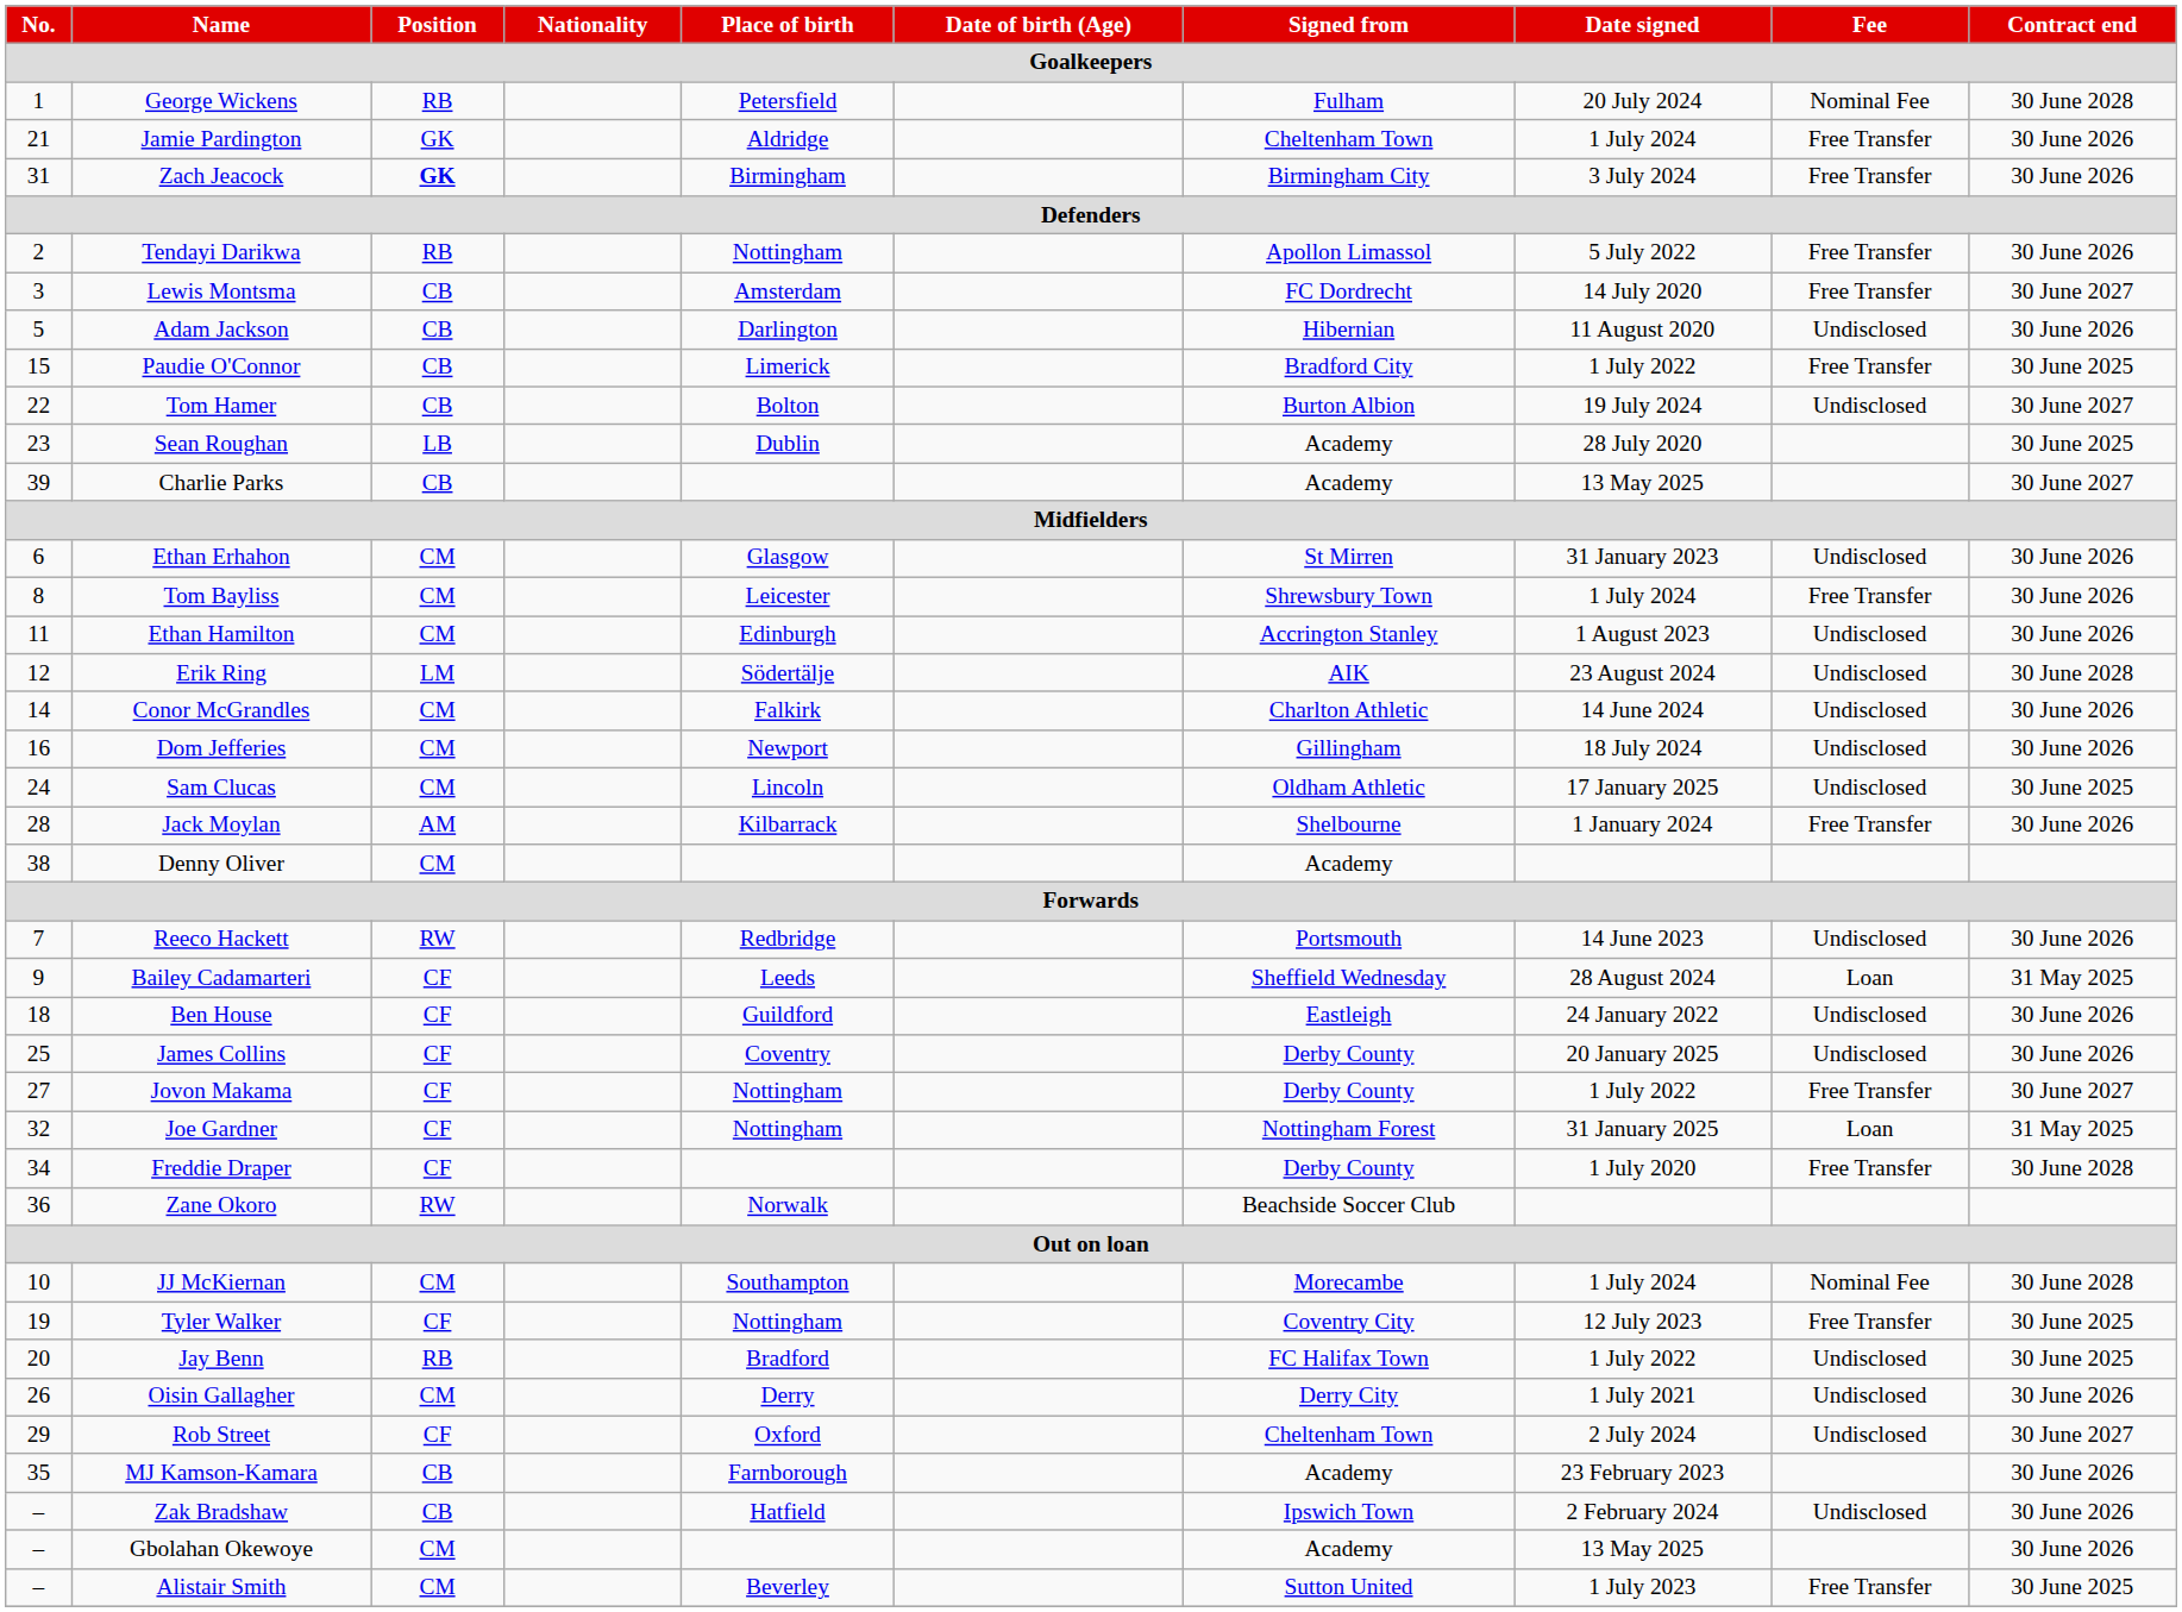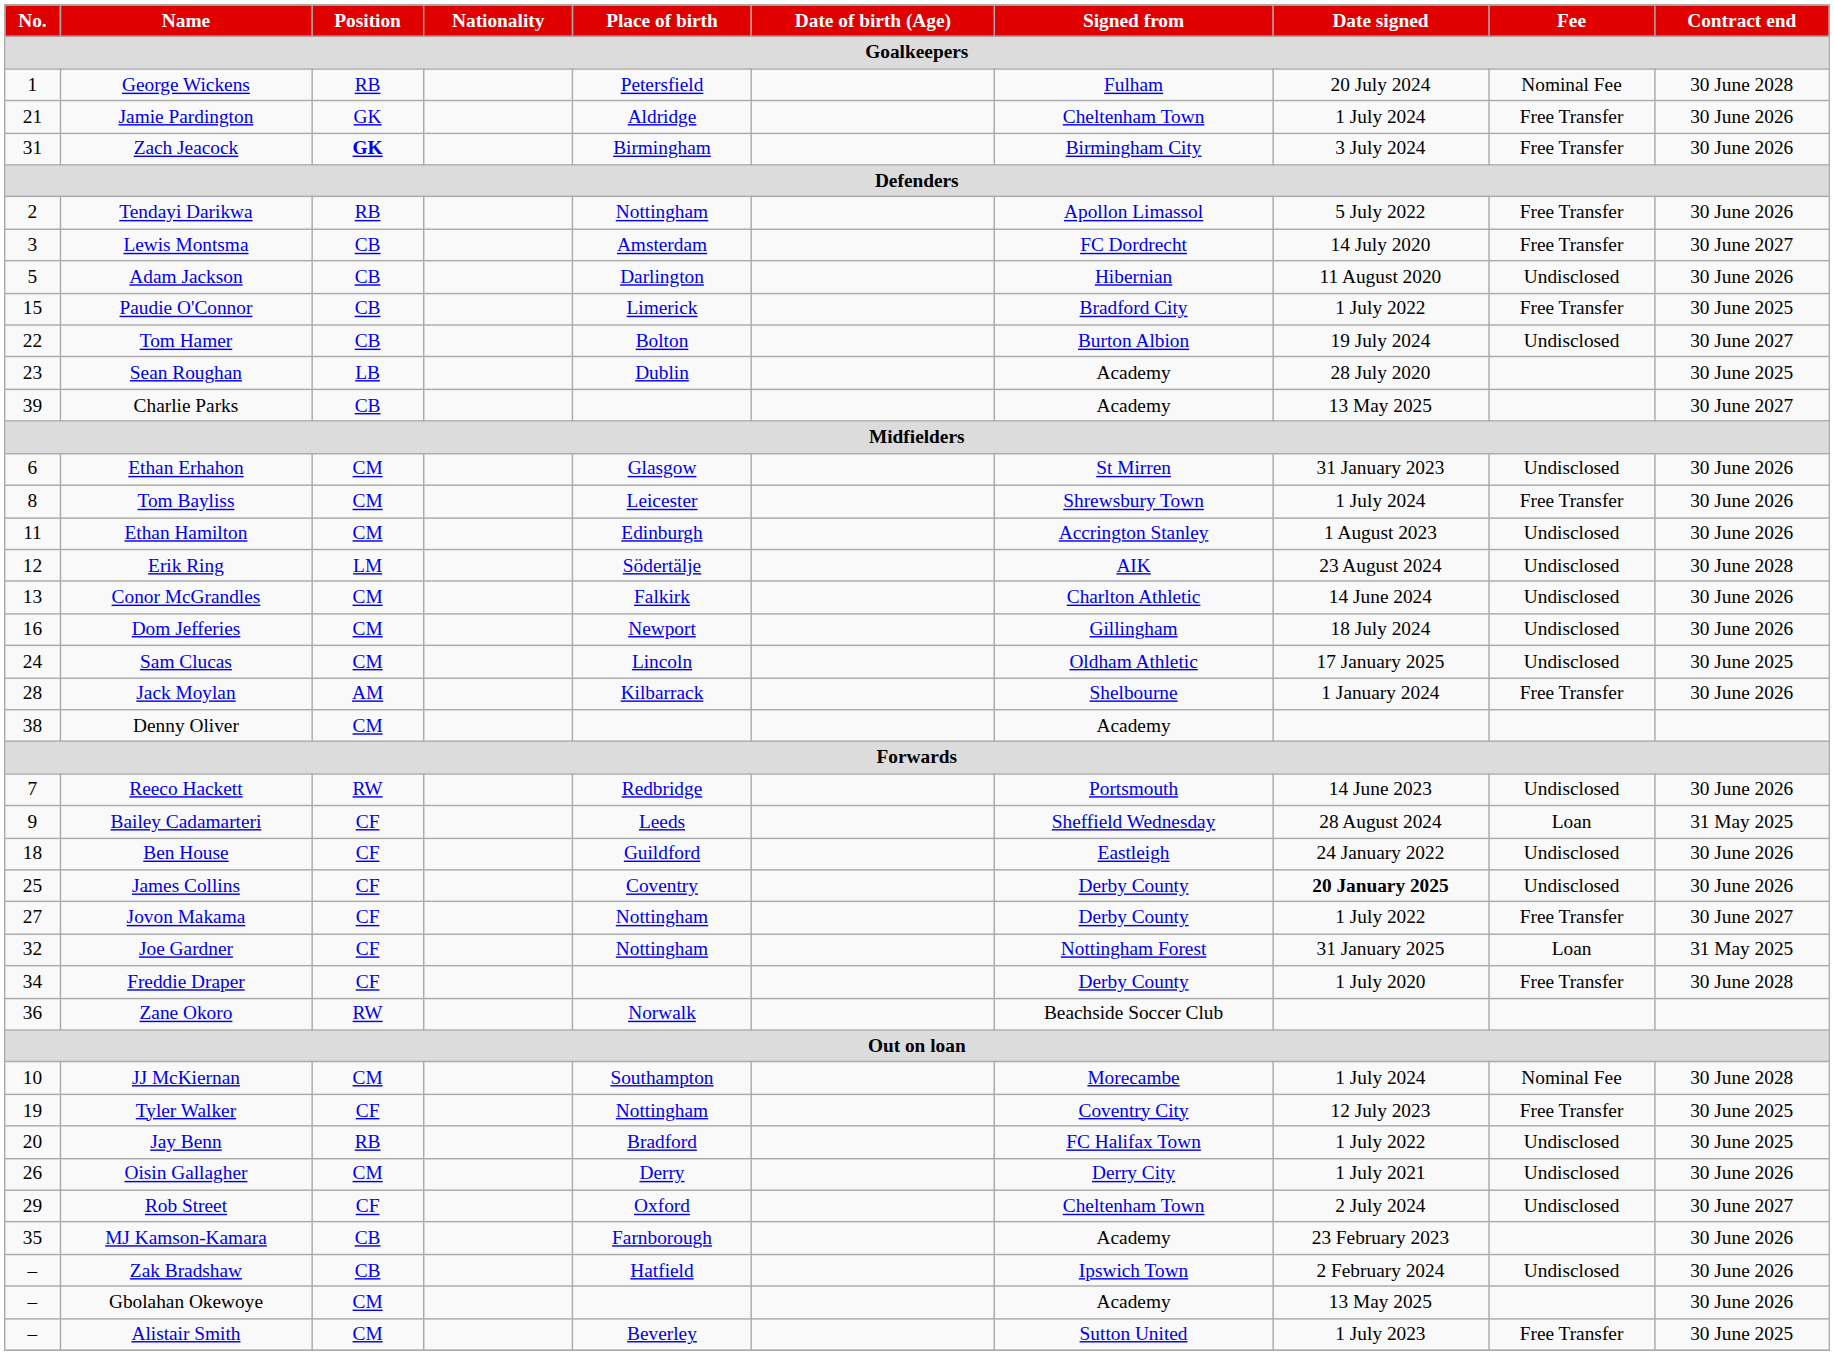Conor McGrandles | No.: 14 -> 13
James Collins | Date signed: normal -> bold
